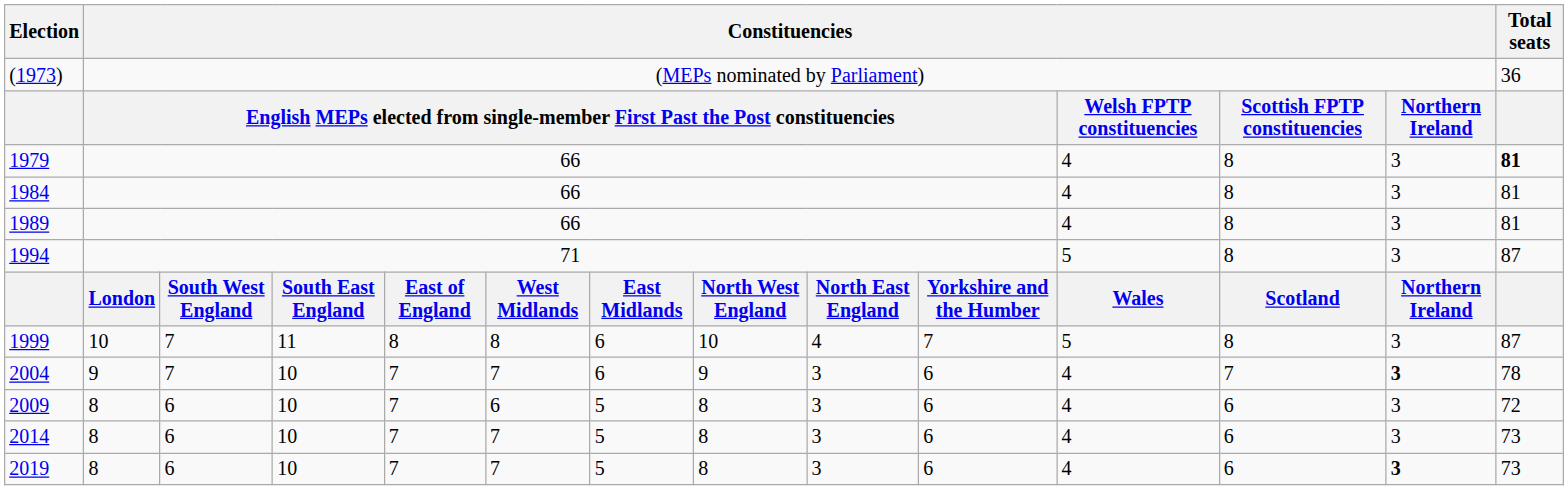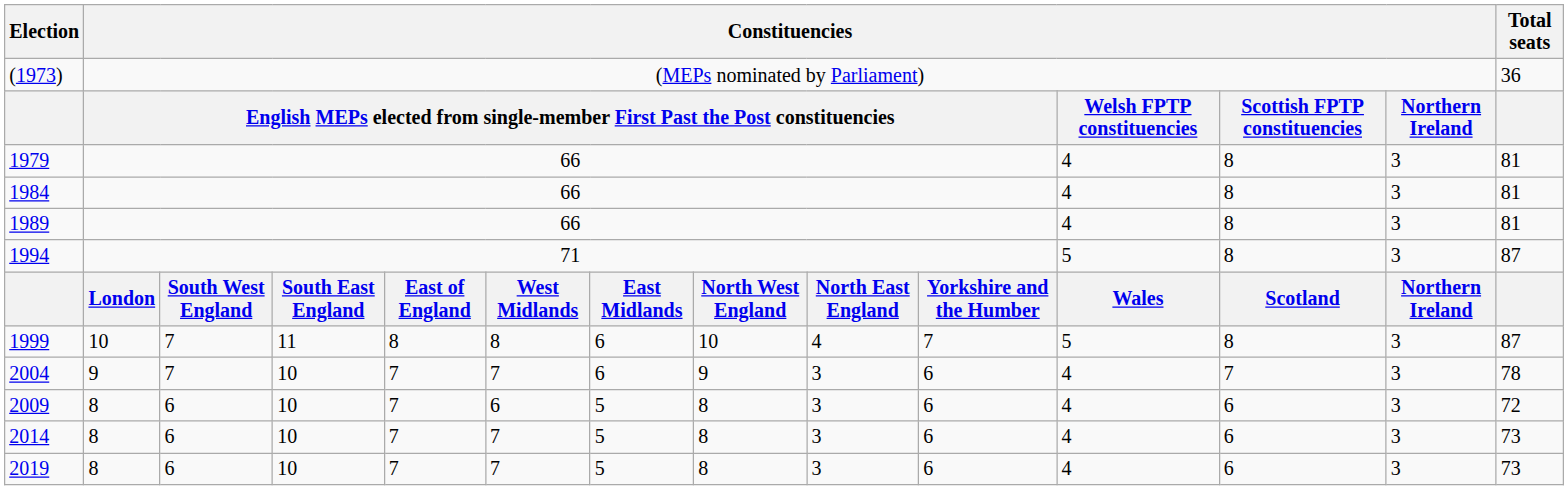1979 | Total seats: bold -> normal
2004 | column 13: bold -> normal
2019 | column 13: bold -> normal
